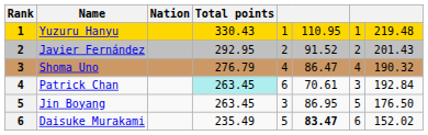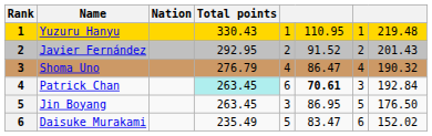Patrick Chan | column 6: normal -> bold
Daisuke Murakami | column 6: bold -> normal
